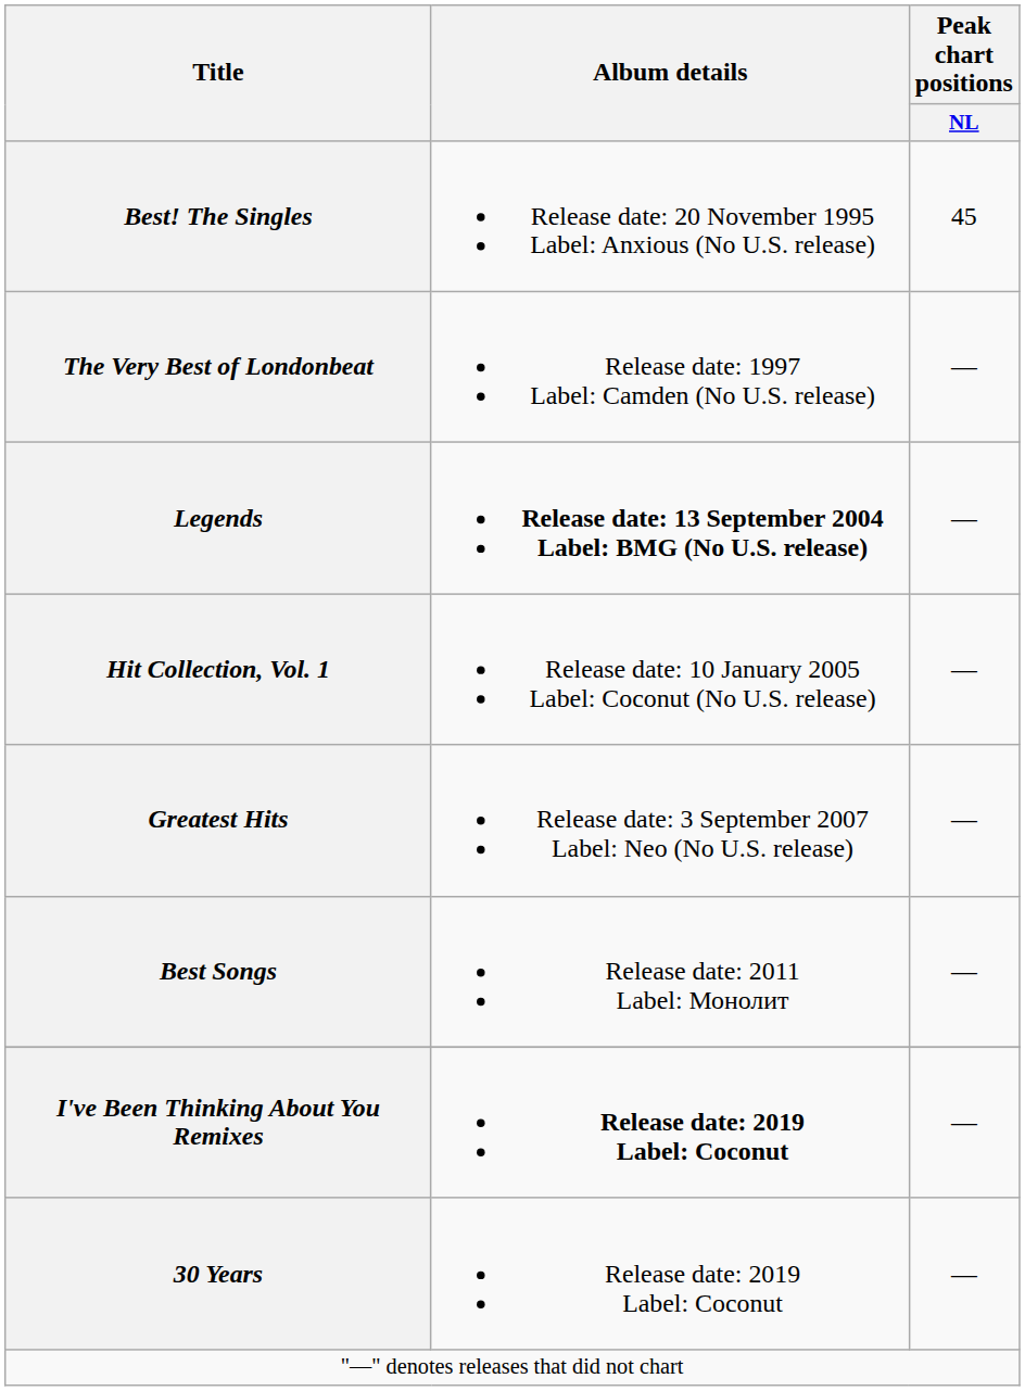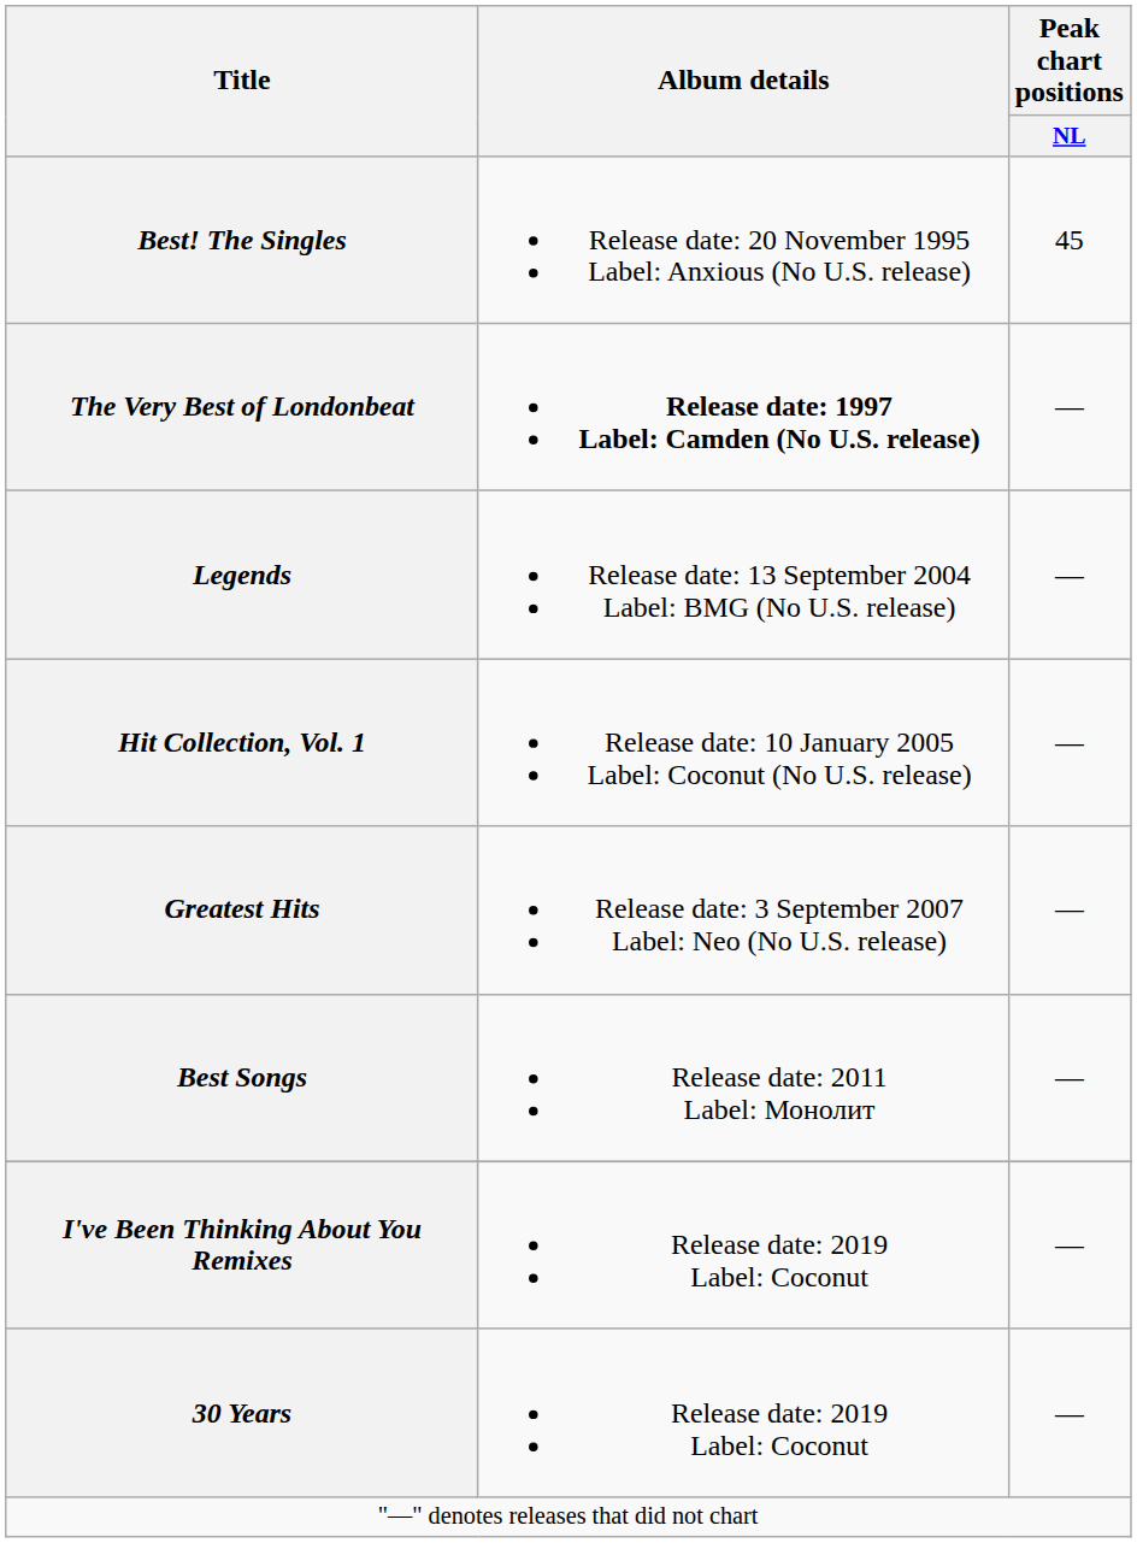The Very Best of Londonbeat | Album details: normal -> bold
Legends | Album details: bold -> normal
I've Been Thinking About You Remixes | Album details: bold -> normal
